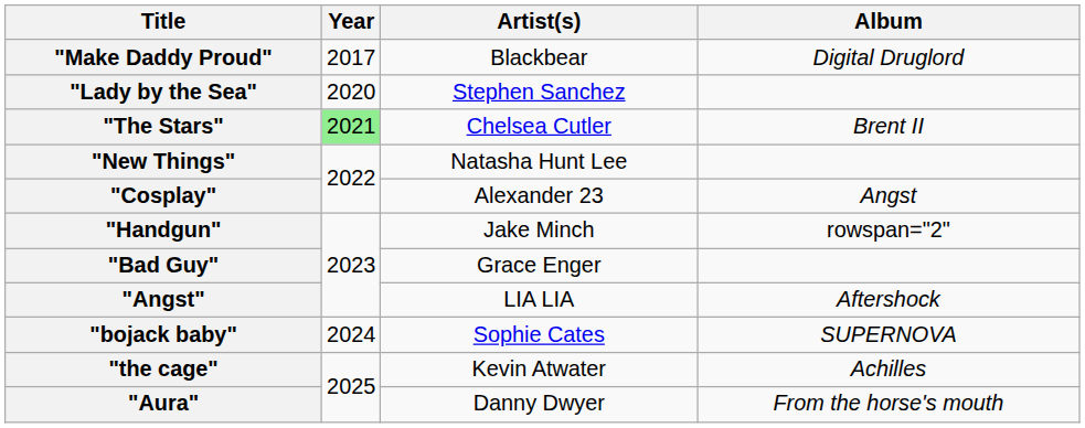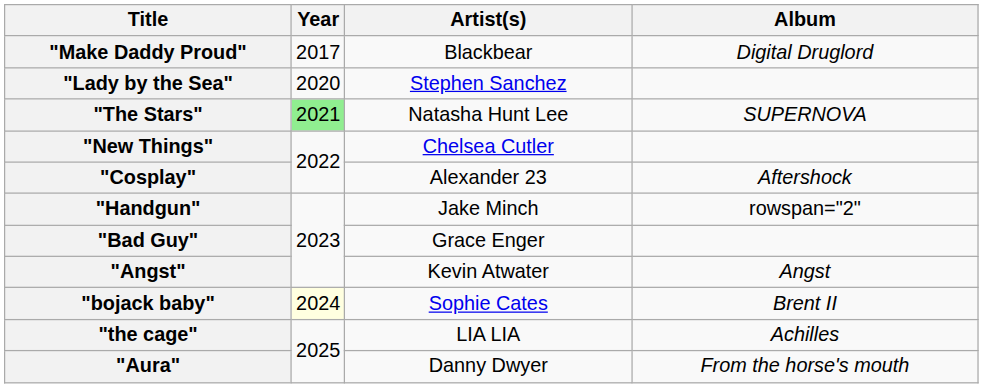"The Stars" | Artist(s): Chelsea Cutler -> Natasha Hunt Lee
"The Stars" | Album: Brent II -> SUPERNOVA
"New Things" | Artist(s): Natasha Hunt Lee -> Chelsea Cutler
"Cosplay" | Album: Angst -> Aftershock
"Angst" | Artist(s): LIA LIA -> Kevin Atwater
"Angst" | Album: Aftershock -> Angst
"bojack baby" | Year: no background -> lightyellow background
"bojack baby" | Album: SUPERNOVA -> Brent II
"the cage" | Artist(s): Kevin Atwater -> LIA LIA
